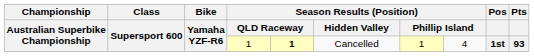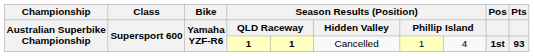row 3 | column 4: normal -> bold
